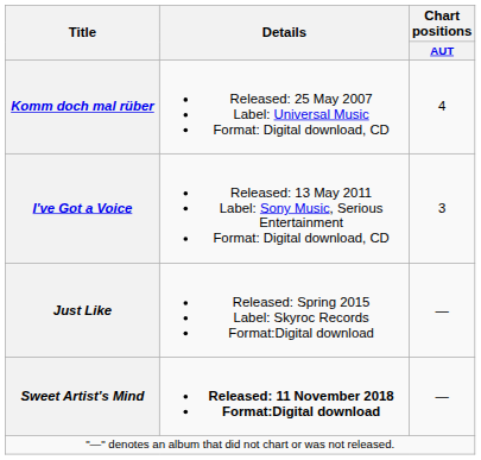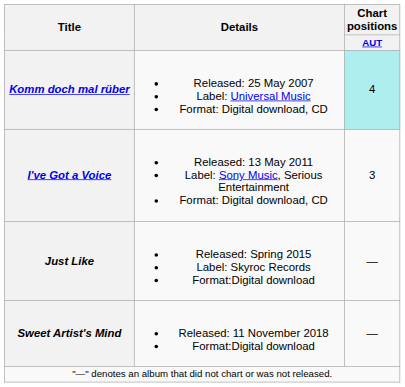Komm doch mal rüber | Chart positions / AUT: no background -> paleturquoise background
Sweet Artist's Mind | Details: bold -> normal
